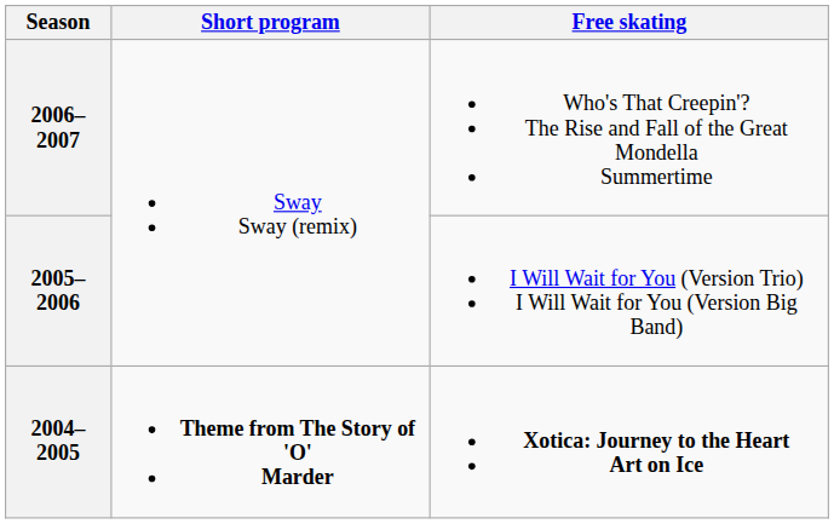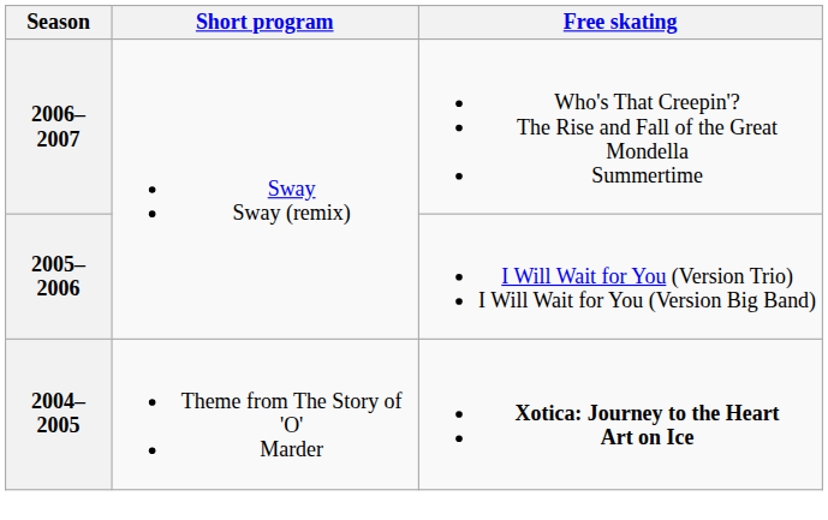2004–2005 | Short program: bold -> normal
